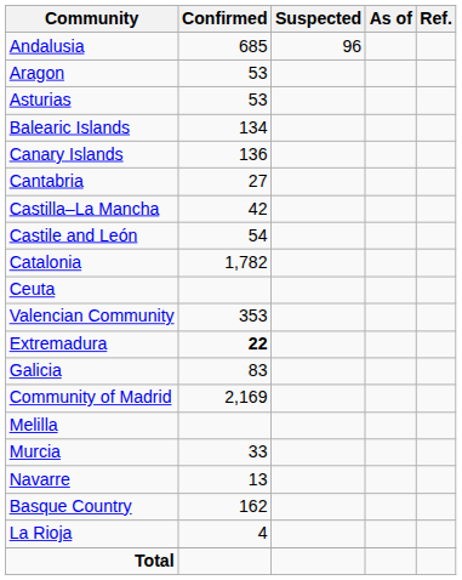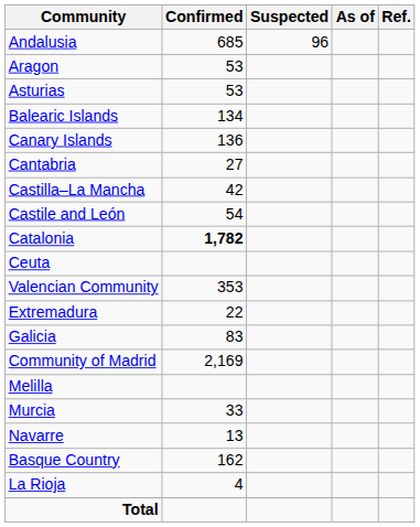Catalonia | Confirmed: normal -> bold
Extremadura | Confirmed: bold -> normal
